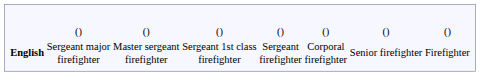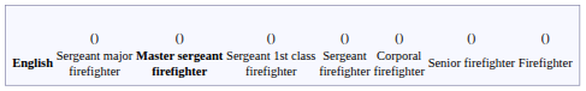English | column 3: normal -> bold
